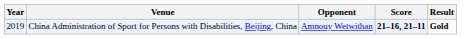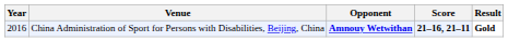row 2 | Year: 2019 -> 2016
row 2 | Opponent: normal -> bold
